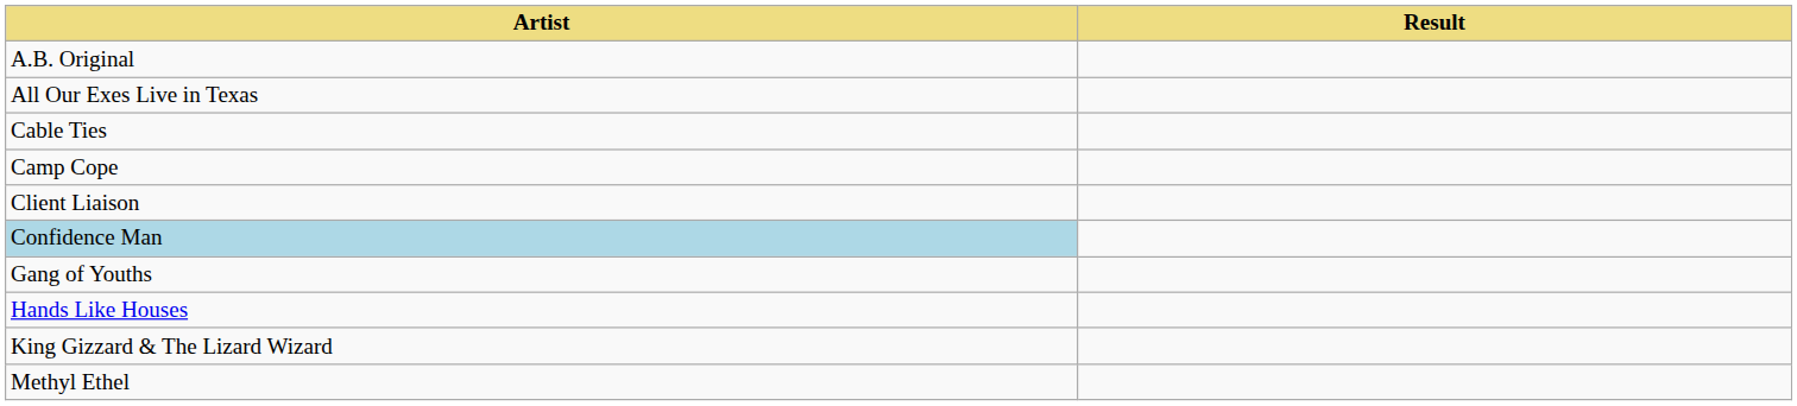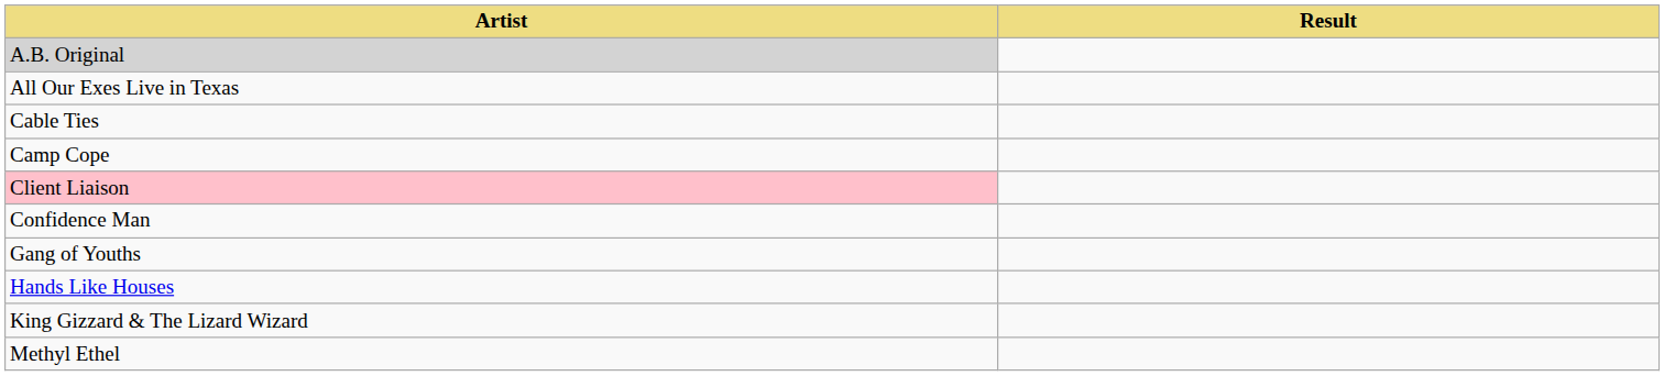A.B. Original | Artist: no background -> lightgrey background
Client Liaison | Artist: no background -> pink background
Confidence Man | Artist: lightblue background -> no background
